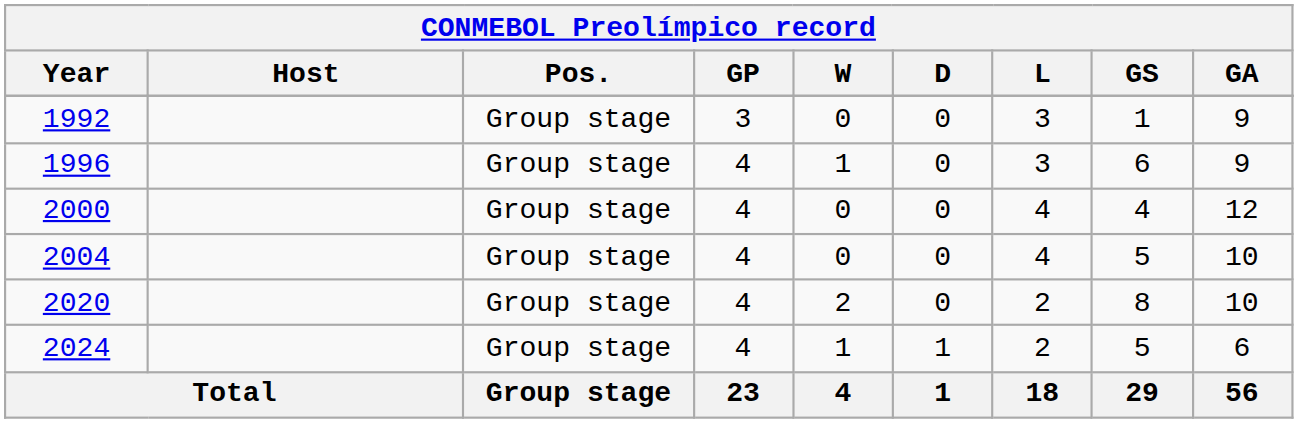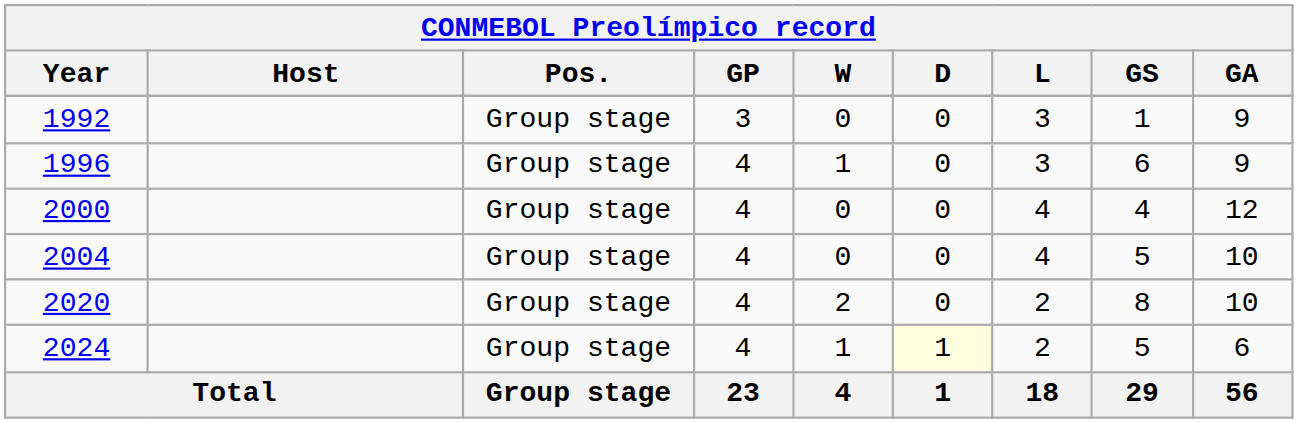2024 | D: no background -> lightyellow background
